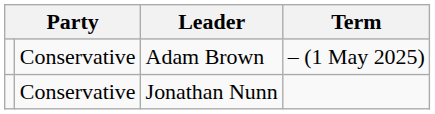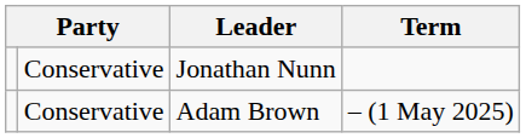rows swapped: Jonathan Nunn <-> Adam Brown
